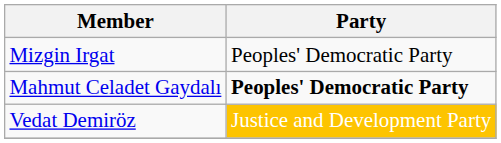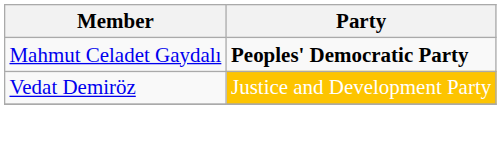- row: Mizgin Irgat | Peoples' Democratic Party
